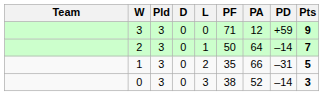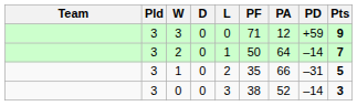columns swapped: Pld <-> W
